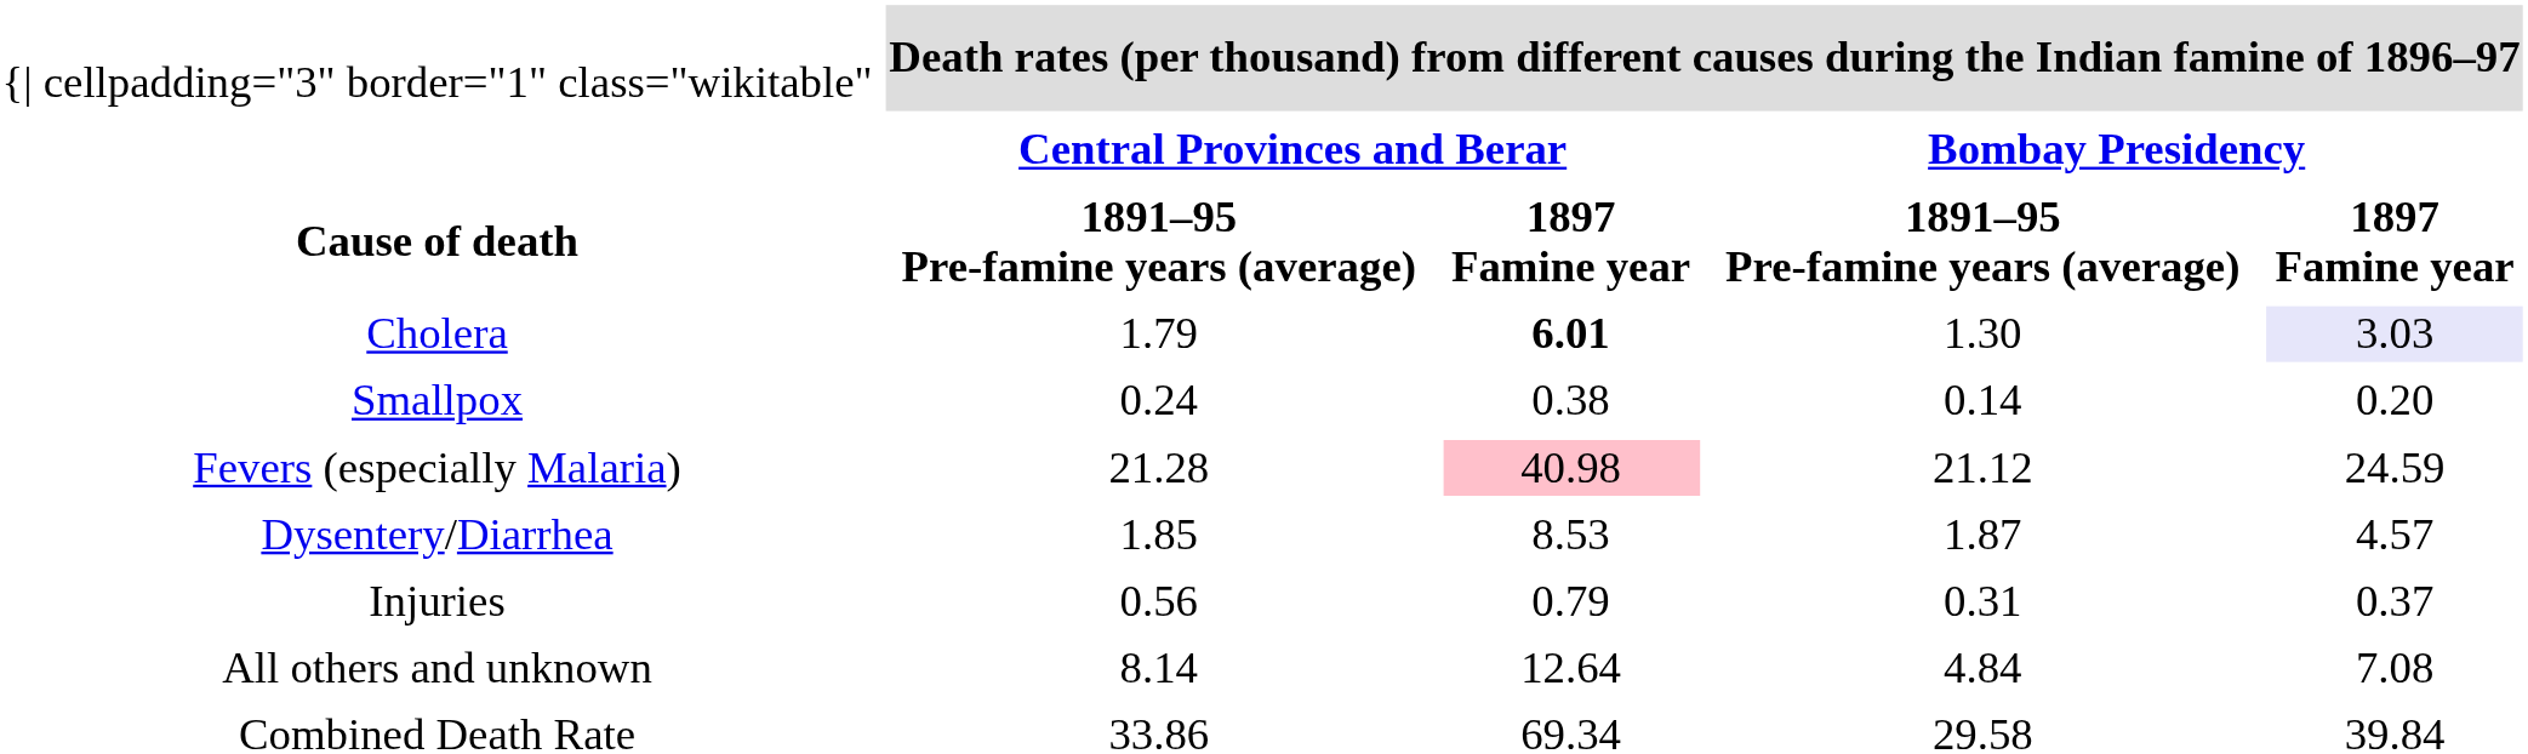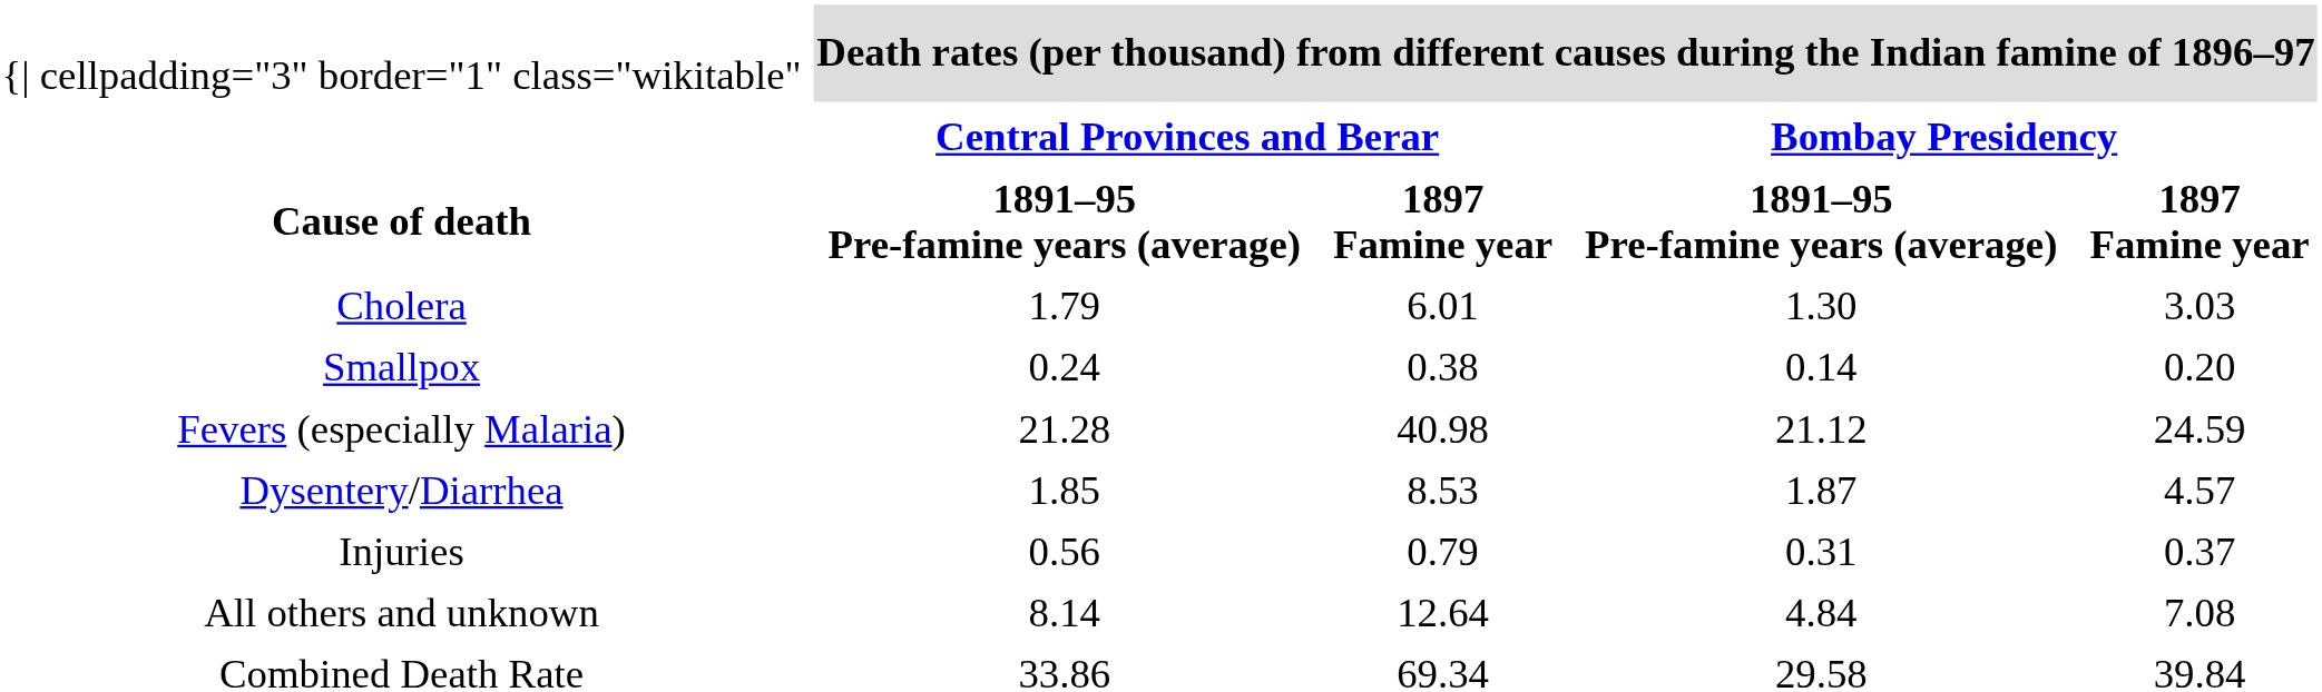Cholera | column 3: bold -> normal
Cholera | column 5: lavender background -> no background
Fevers (especially Malaria) | column 3: pink background -> no background
